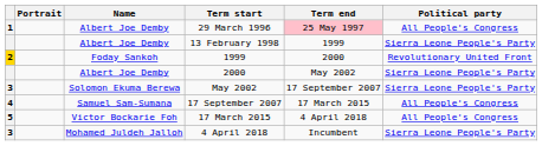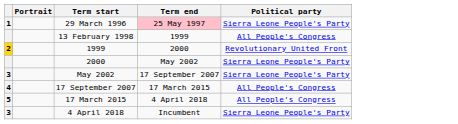- column: Name | Albert Joe Demby | Albert Joe Demby | Foday Sankoh | Albert Joe Demby | Solomon Ekuma Berewa | Samuel Sam-Sumana | Victor Bockarie Foh | Mohamed Juldeh Jalloh
29 March 1996 | Political party: All People's Congress -> Sierra Leone People's Party
13 February 1998 | Political party: Sierra Leone People's Party -> All People's Congress
